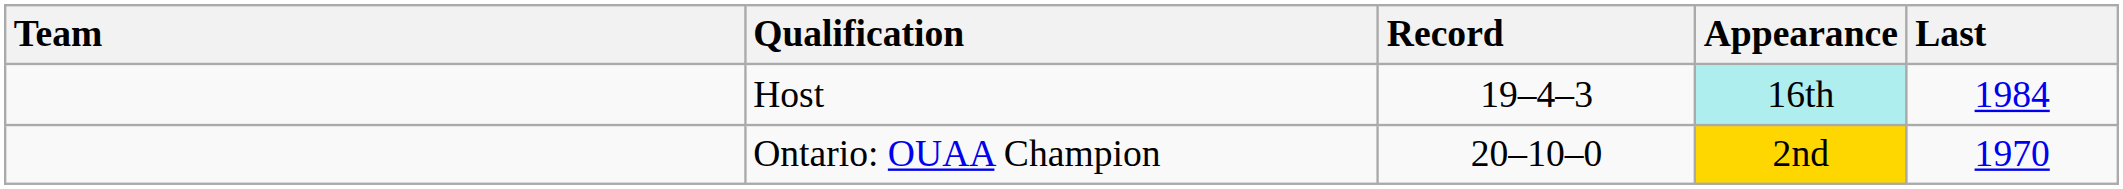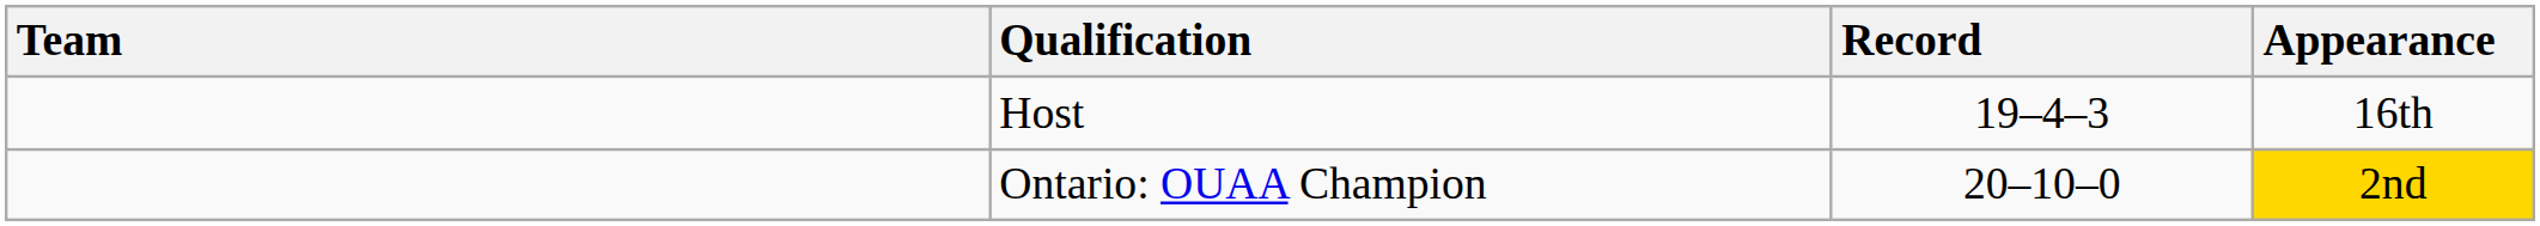- column: Last | 1984 | 1970
Host | Appearance: paleturquoise background -> no background
